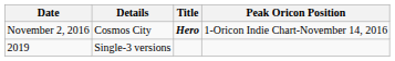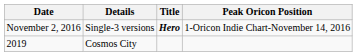November 2, 2016 | Details: Cosmos City -> Single-3 versions
2019 | Details: Single-3 versions -> Cosmos City
